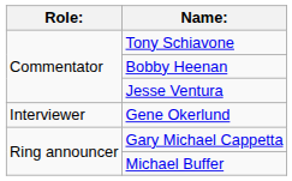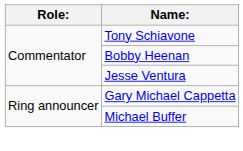- row: Interviewer | Gene Okerlund
